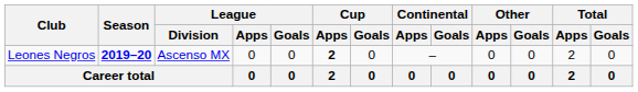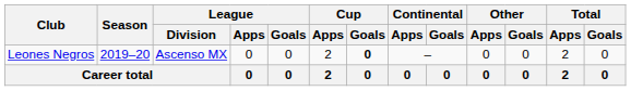Leones Negros | Season: bold -> normal
Leones Negros | Cup / Apps: bold -> normal
Leones Negros | Cup / Goals: normal -> bold
